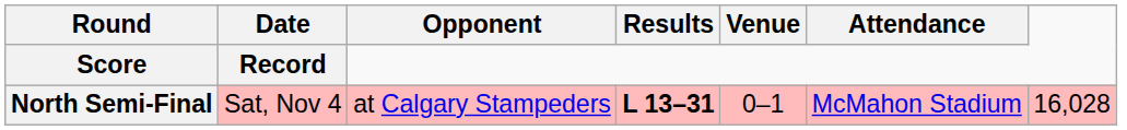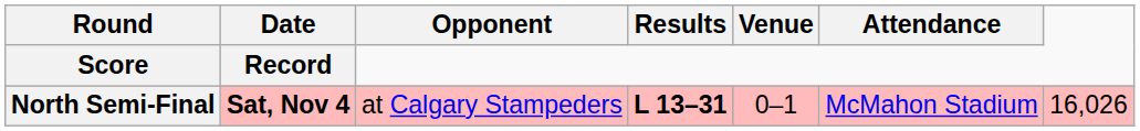North Semi-Final | Date / Record: normal -> bold
North Semi-Final | column 7: 16,028 -> 16,026
